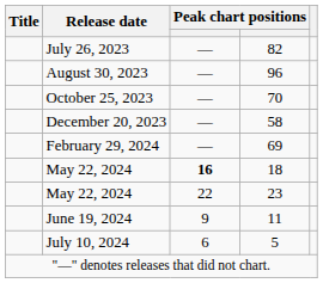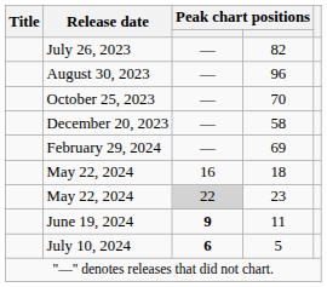May 22, 2024 / 18 | column 3: bold -> normal
May 22, 2024 / 23 | column 3: no background -> lightgrey background
June 19, 2024 | column 3: normal -> bold
July 10, 2024 | column 3: normal -> bold
